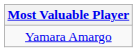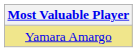row 2 | column 1: no background -> khaki background
